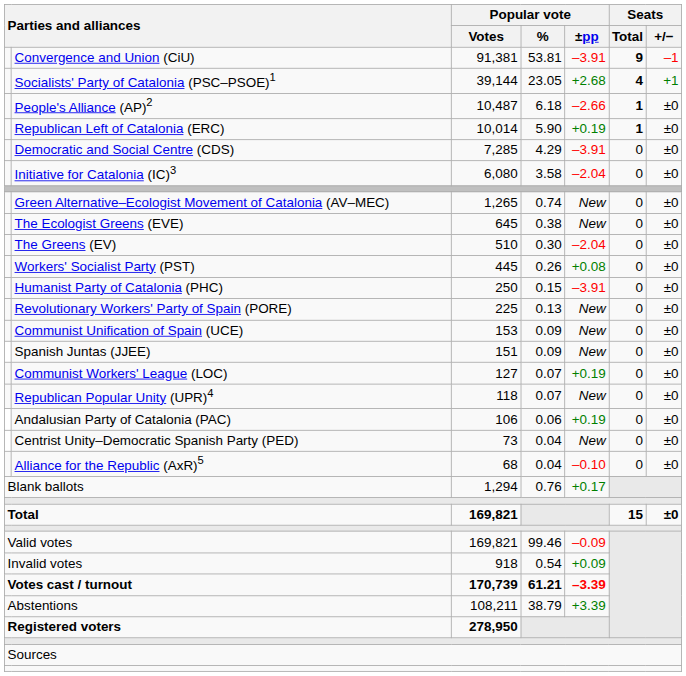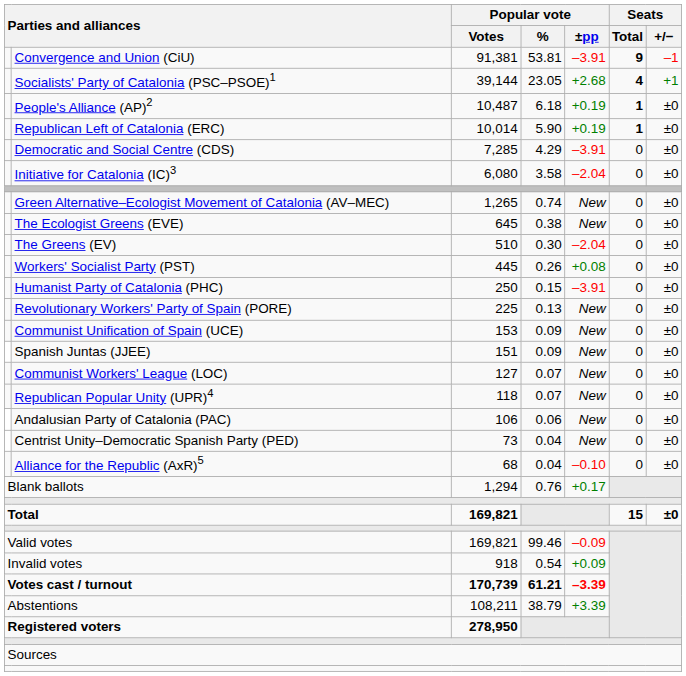People's Alliance (AP)2 | Popular vote / ±pp: –2.66 -> +0.19
Communist Workers' League (LOC) | Popular vote / ±pp: +0.19 -> New
Andalusian Party of Catalonia (PAC) | Popular vote / ±pp: +0.19 -> New
